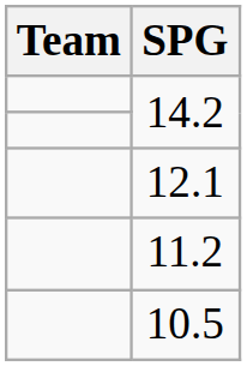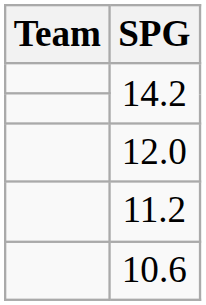row 4 | SPG: 12.1 -> 12.0
row 6 | SPG: 10.5 -> 10.6
